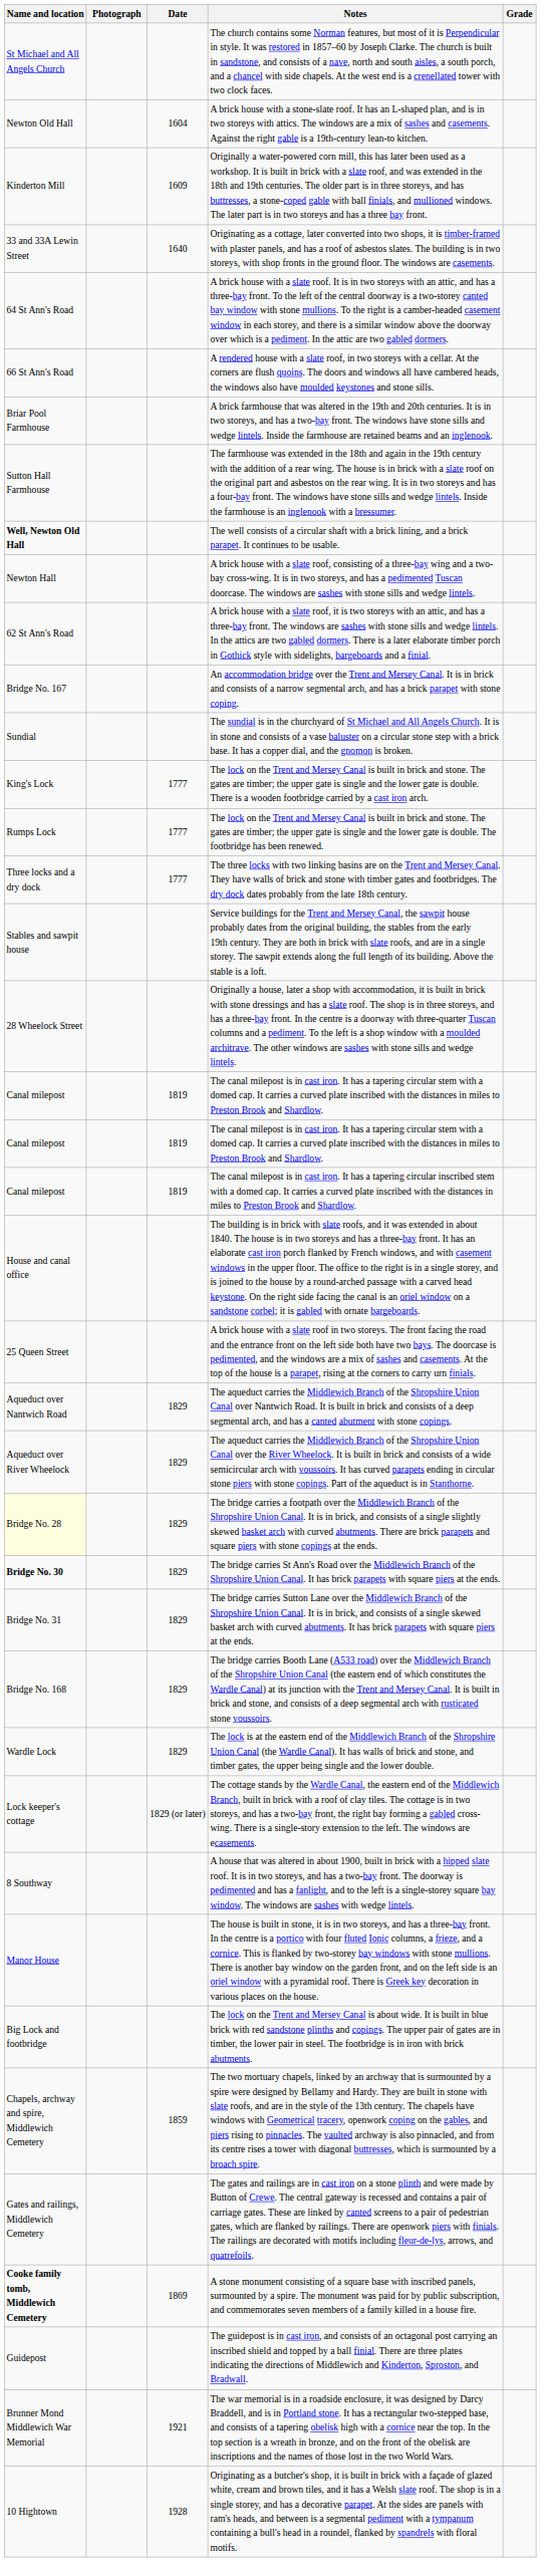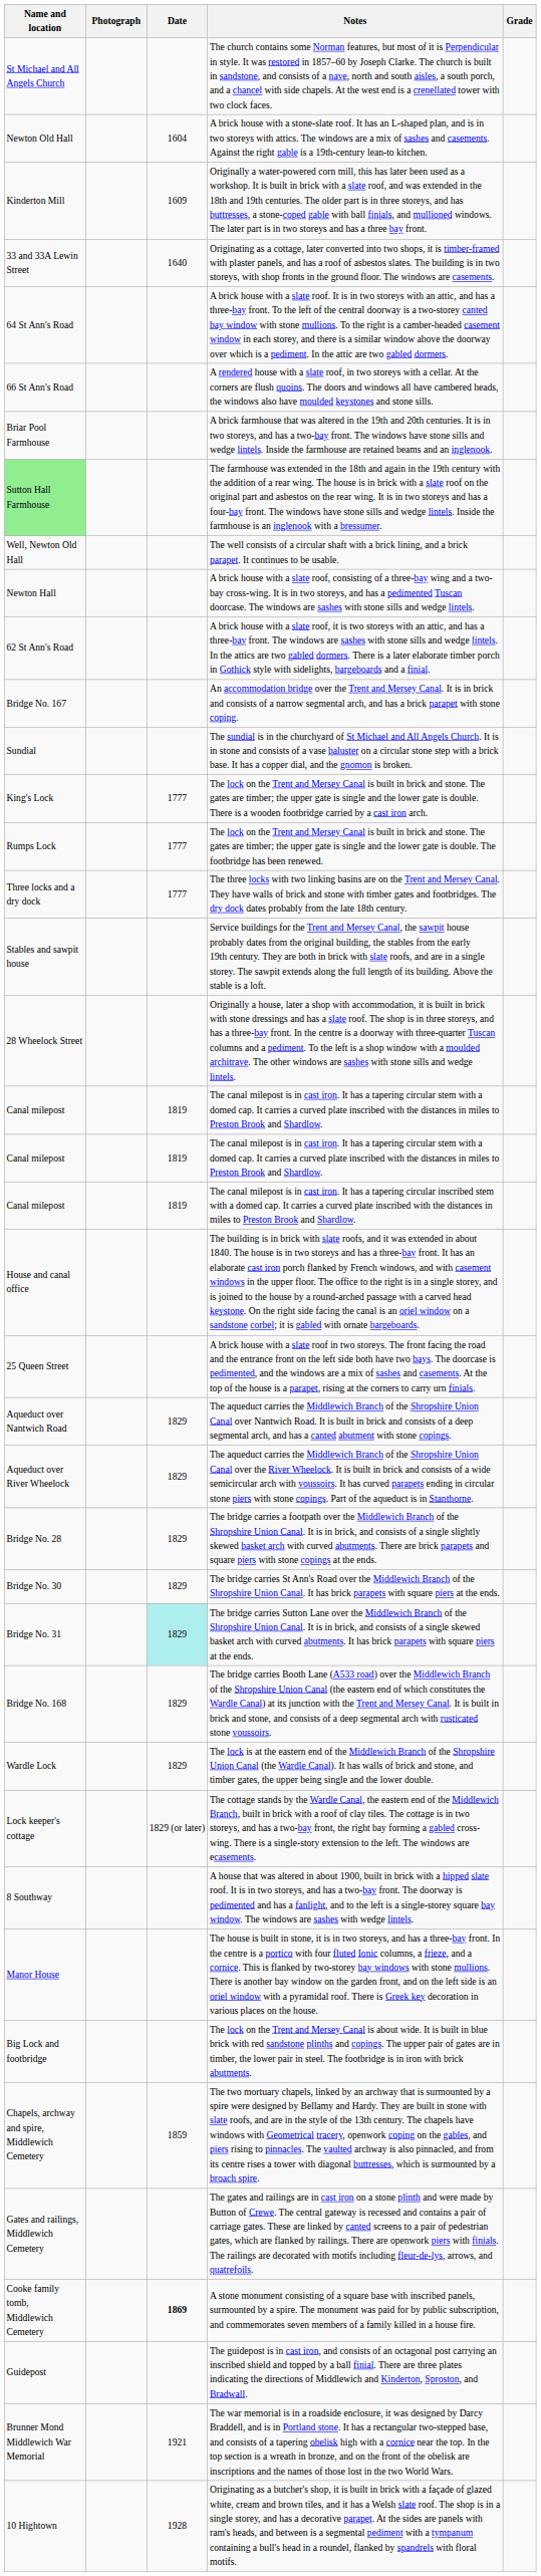row 9 | Name and location: no background -> lightgreen background
row 10 | Name and location: bold -> normal
row 27 | Name and location: lightyellow background -> no background
row 28 | Name and location: bold -> normal
row 29 | Date: no background -> paleturquoise background
row 38 | Name and location: bold -> normal
row 38 | Date: normal -> bold
